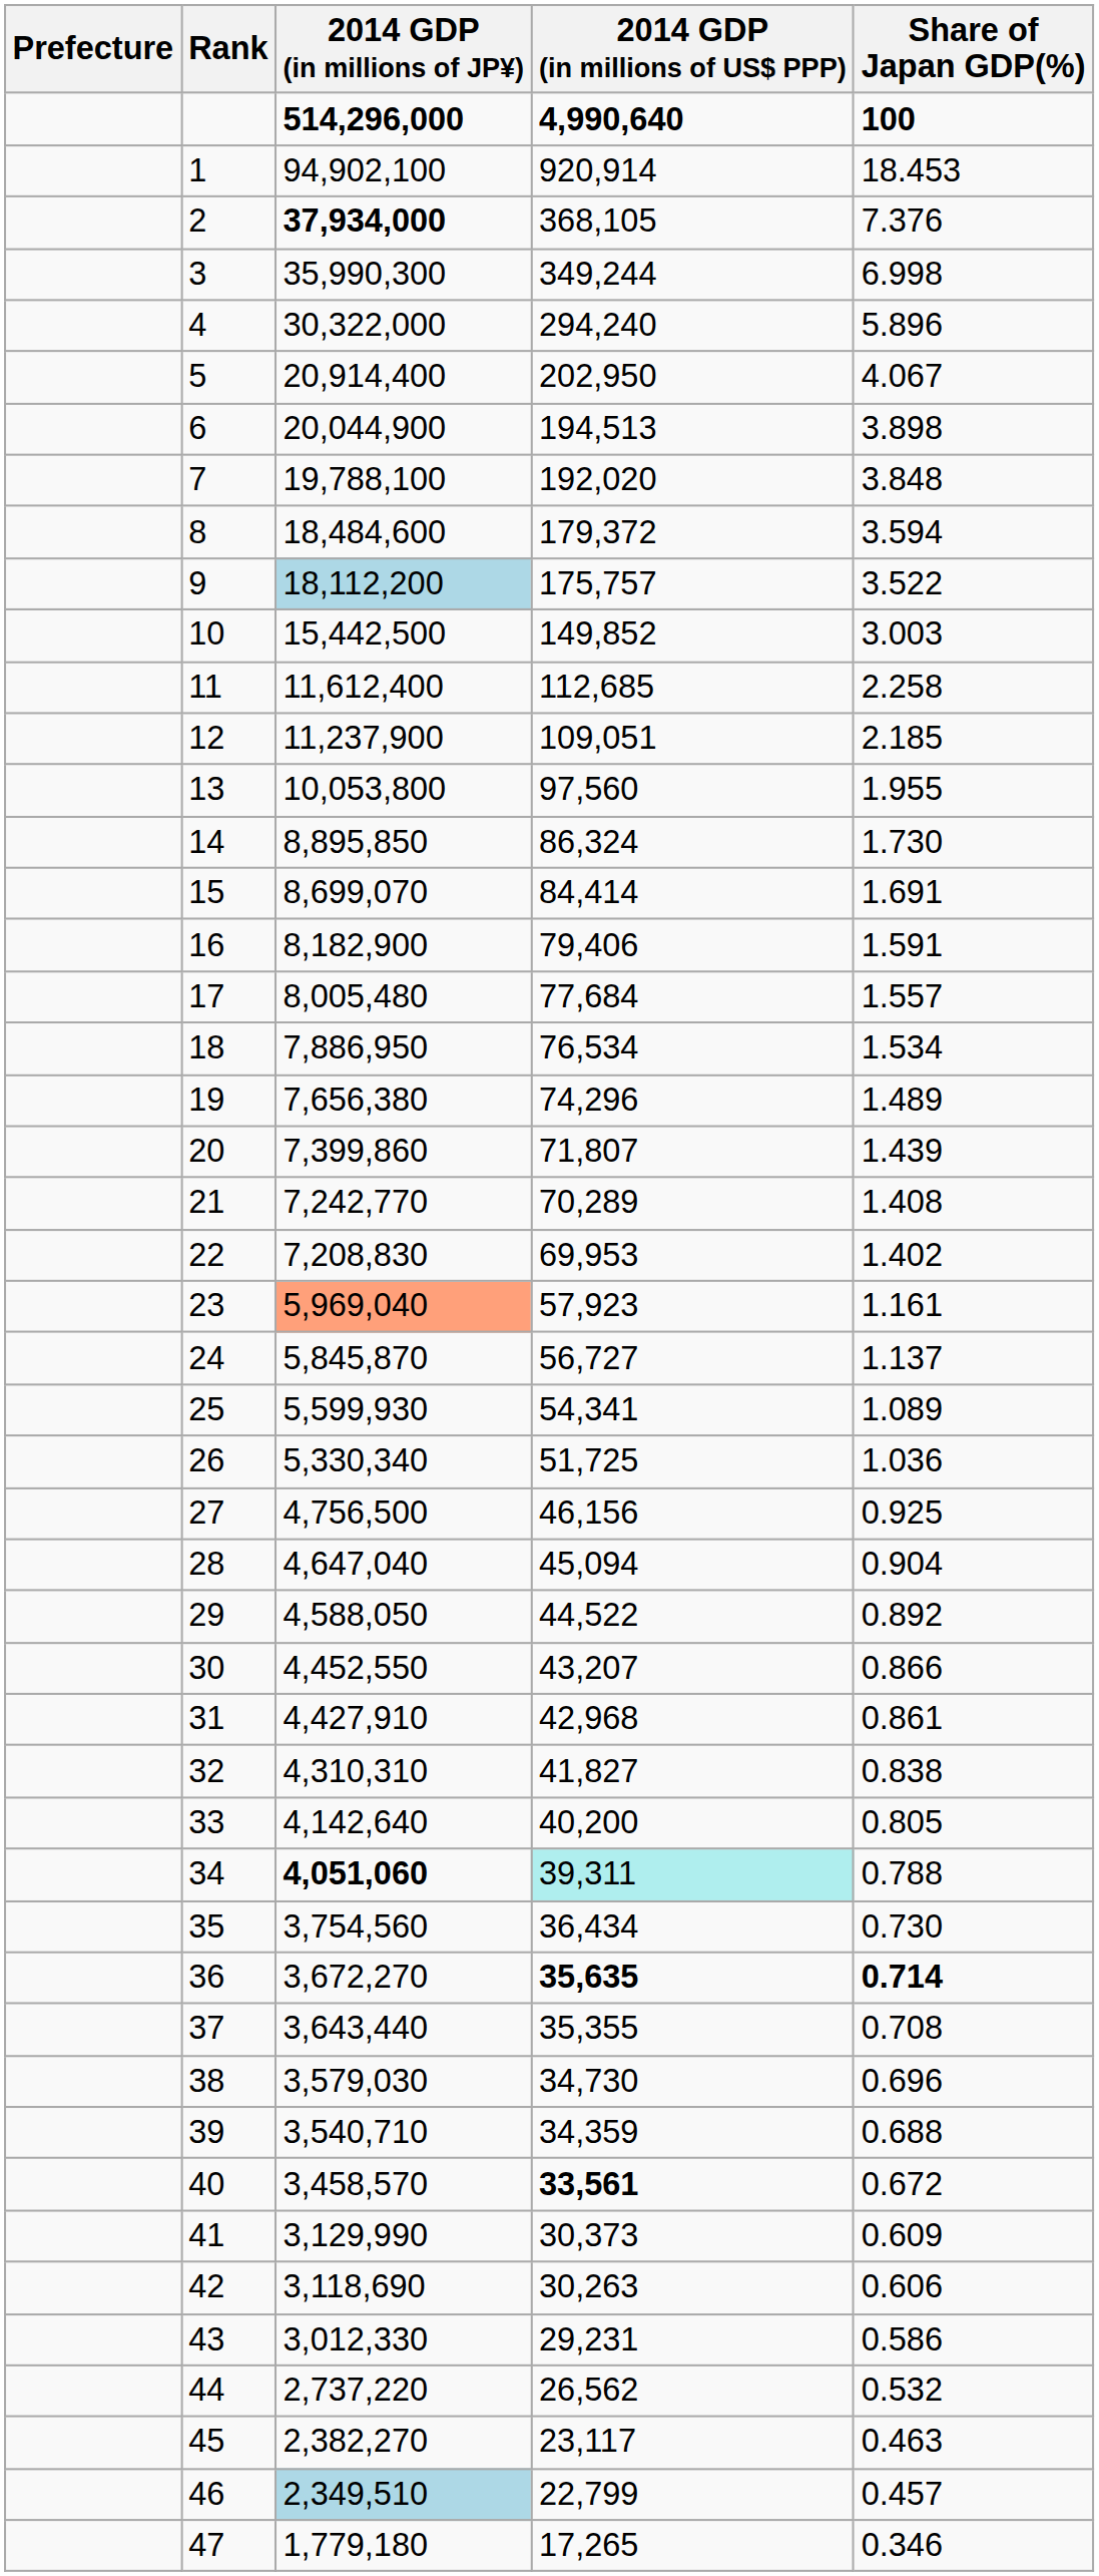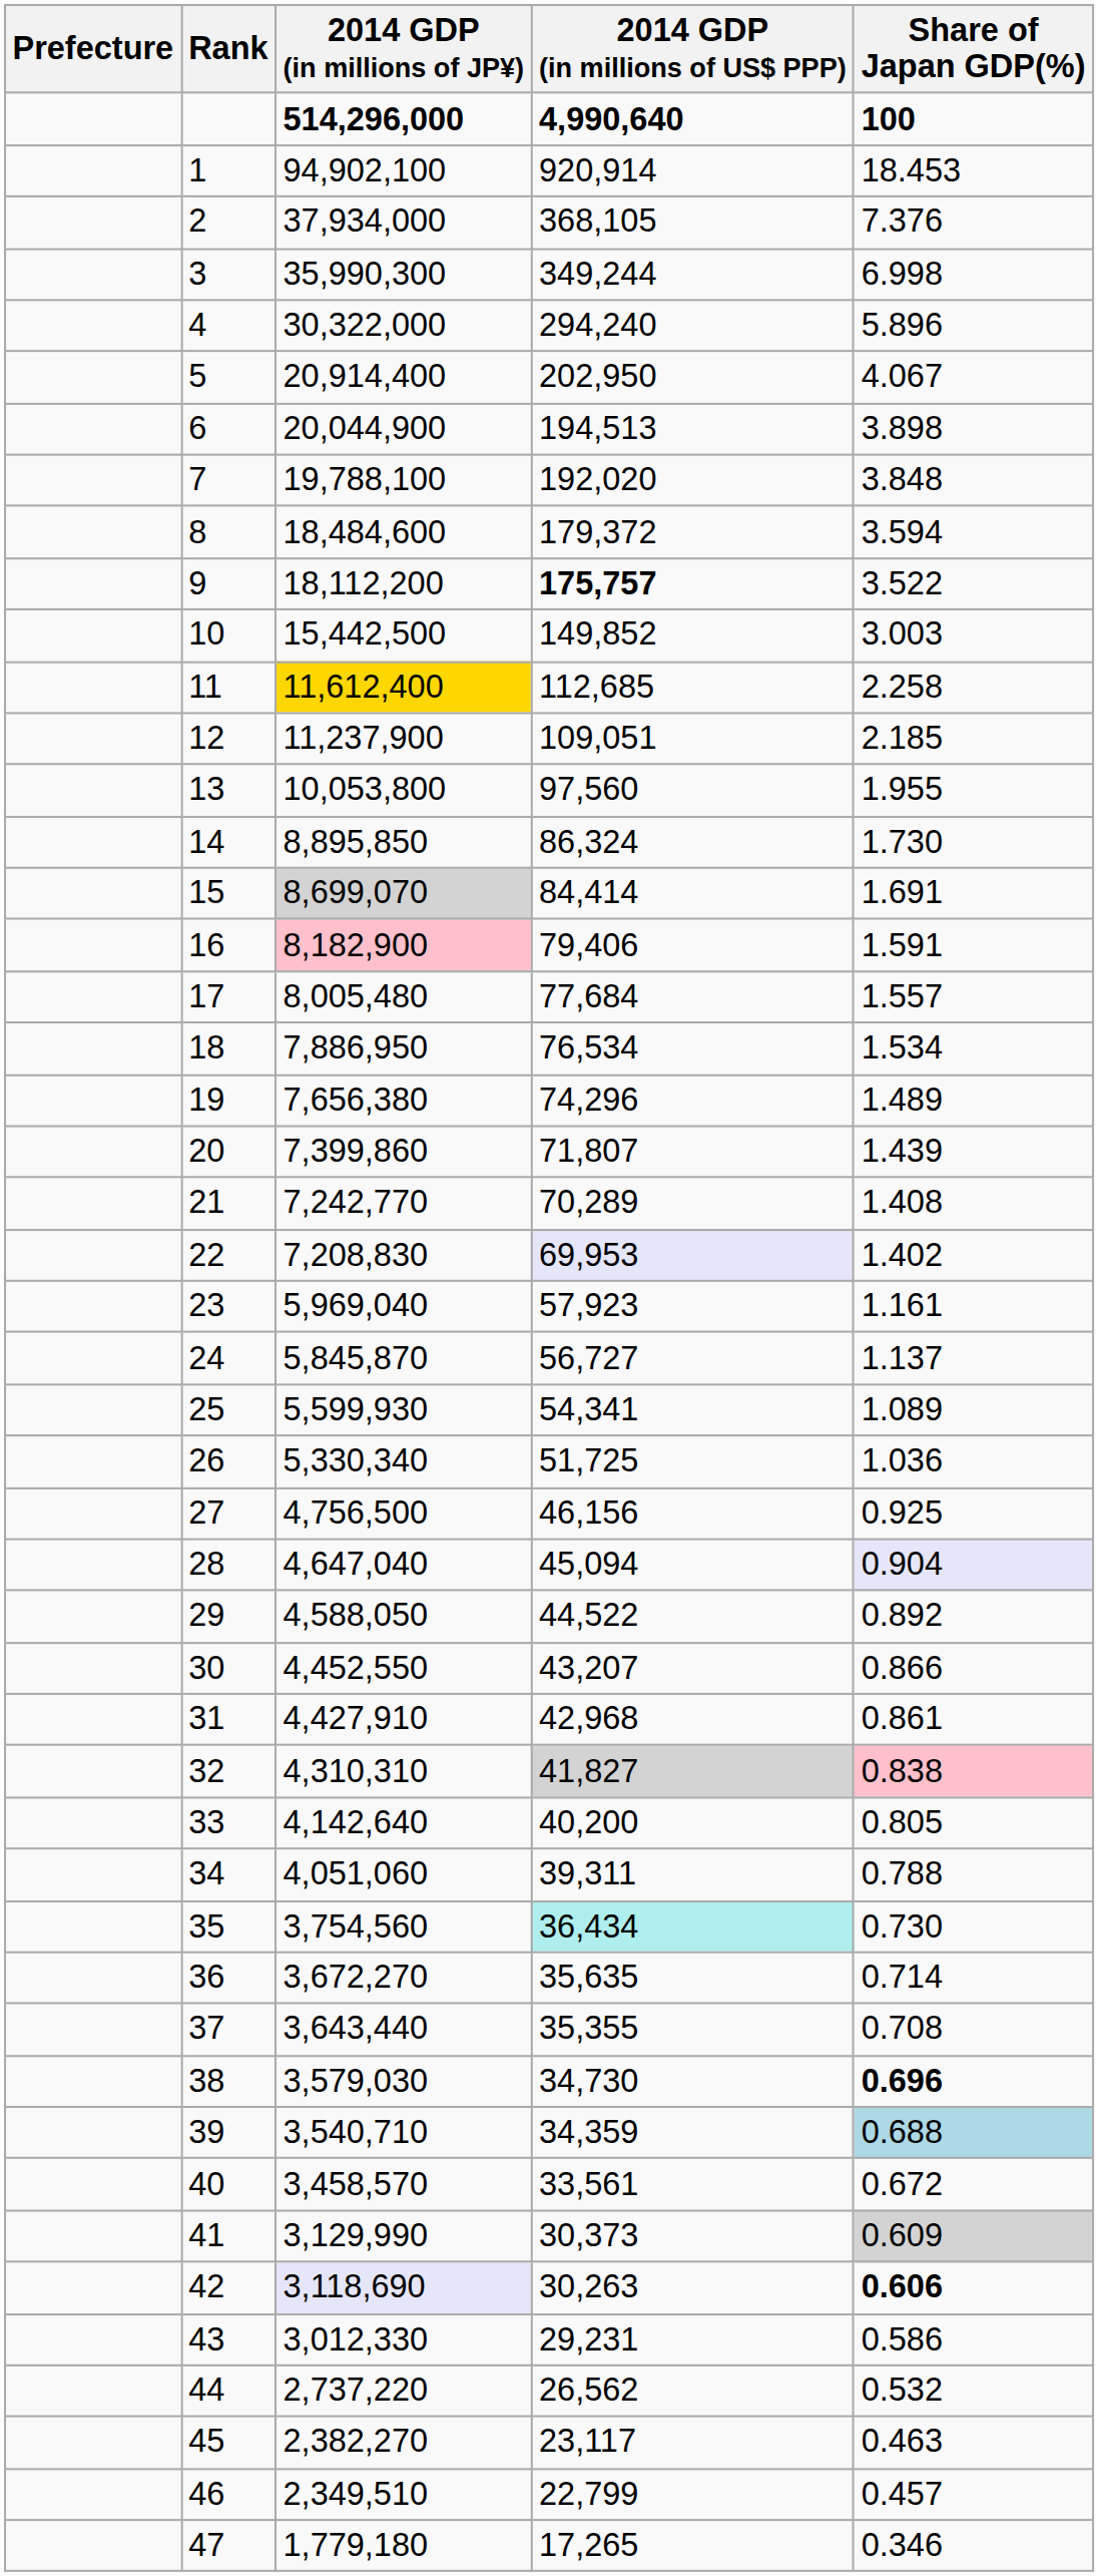2 | 2014 GDP (in millions of JP¥): bold -> normal
9 | 2014 GDP (in millions of JP¥): lightblue background -> no background
9 | 2014 GDP (in millions of US$ PPP): normal -> bold
11 | 2014 GDP (in millions of JP¥): no background -> gold background
15 | 2014 GDP (in millions of JP¥): no background -> lightgrey background
16 | 2014 GDP (in millions of JP¥): no background -> pink background
22 | 2014 GDP (in millions of US$ PPP): no background -> lavender background
23 | 2014 GDP (in millions of JP¥): lightsalmon background -> no background
28 | Share of Japan GDP(%): no background -> lavender background
32 | 2014 GDP (in millions of US$ PPP): no background -> lightgrey background
32 | Share of Japan GDP(%): no background -> pink background
34 | 2014 GDP (in millions of JP¥): bold -> normal
34 | 2014 GDP (in millions of US$ PPP): paleturquoise background -> no background
35 | 2014 GDP (in millions of US$ PPP): no background -> paleturquoise background
36 | 2014 GDP (in millions of US$ PPP): bold -> normal
36 | Share of Japan GDP(%): bold -> normal
38 | Share of Japan GDP(%): normal -> bold
39 | Share of Japan GDP(%): no background -> lightblue background
40 | 2014 GDP (in millions of US$ PPP): bold -> normal
41 | Share of Japan GDP(%): no background -> lightgrey background
42 | 2014 GDP (in millions of JP¥): no background -> lavender background
42 | Share of Japan GDP(%): normal -> bold
46 | 2014 GDP (in millions of JP¥): lightblue background -> no background
